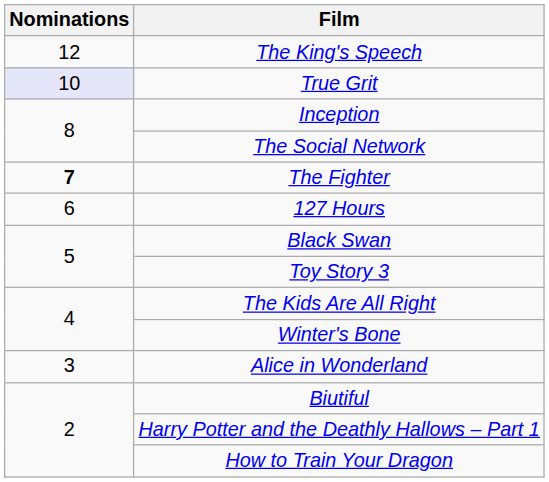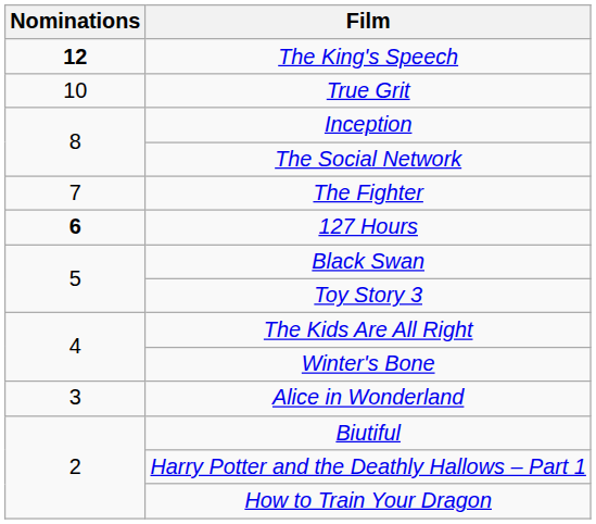The King's Speech | Nominations: normal -> bold
True Grit | Nominations: lavender background -> no background
The Fighter | Nominations: bold -> normal
127 Hours | Nominations: normal -> bold
